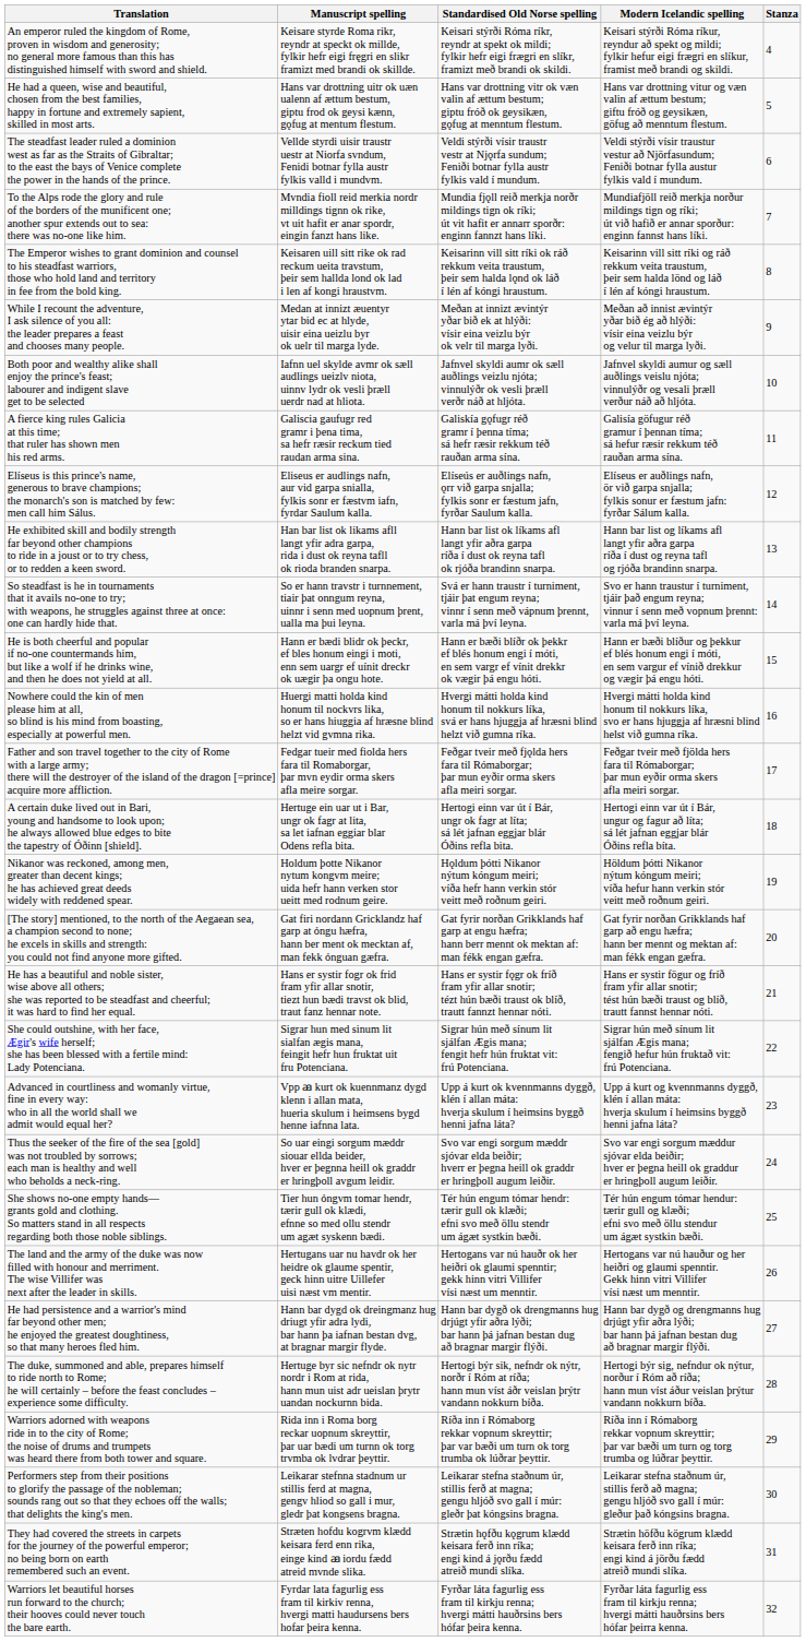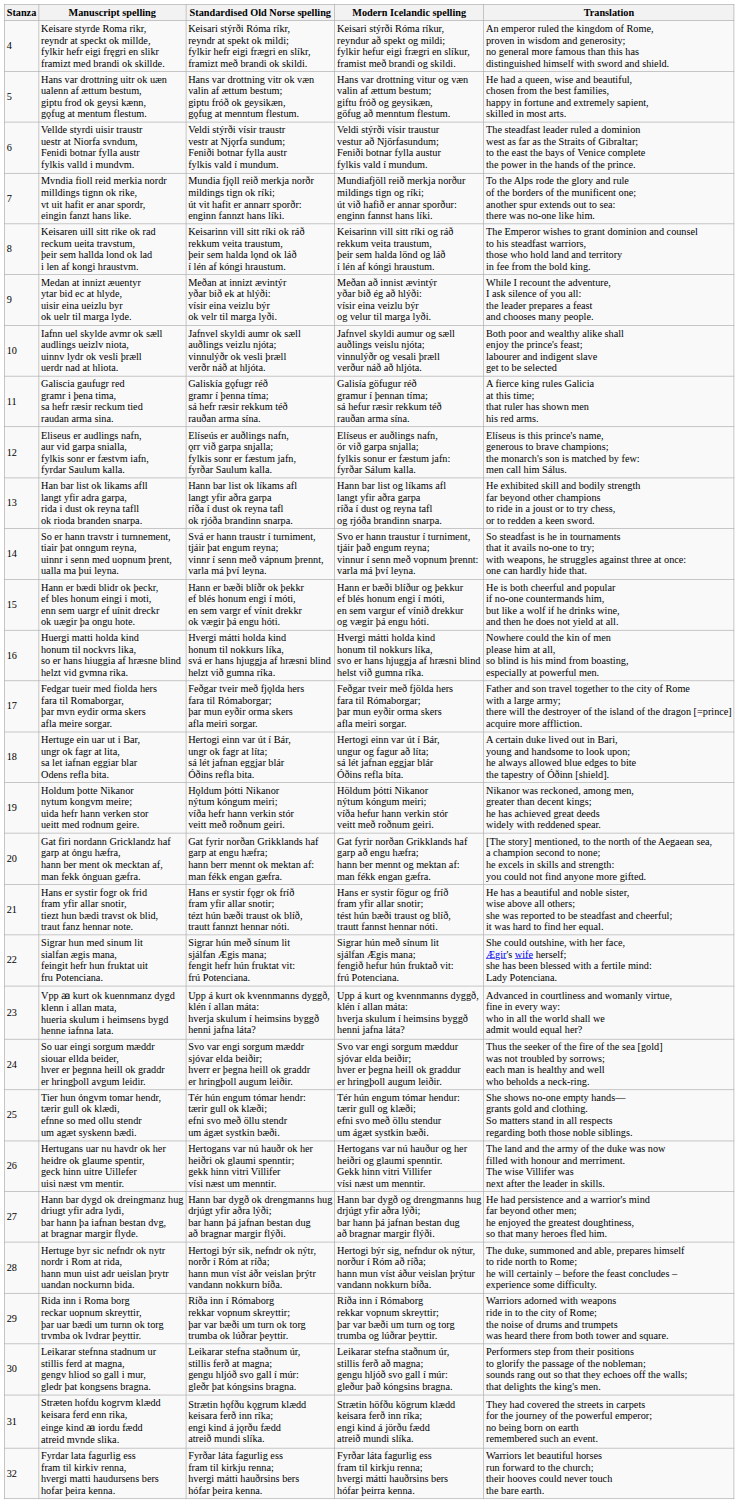columns swapped: Stanza <-> Translation
